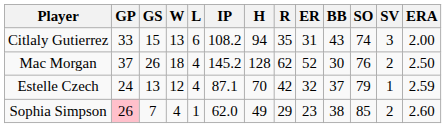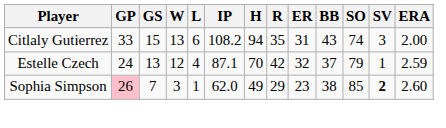- row: Mac Morgan | 37 | 26 | 18 | 4 | 145.2 | 128 | 62 | 52 | 30 | 76 | 2 | 2.50
Sophia Simpson | W: 4 -> 3
Sophia Simpson | SV: normal -> bold
